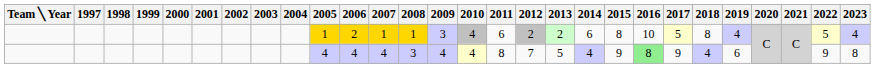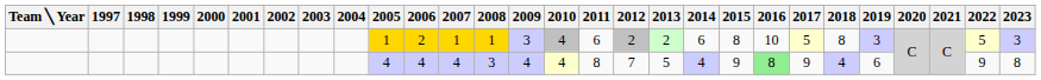row 2 | 2019: 4 -> 3
row 2 | 2023: 4 -> 3
